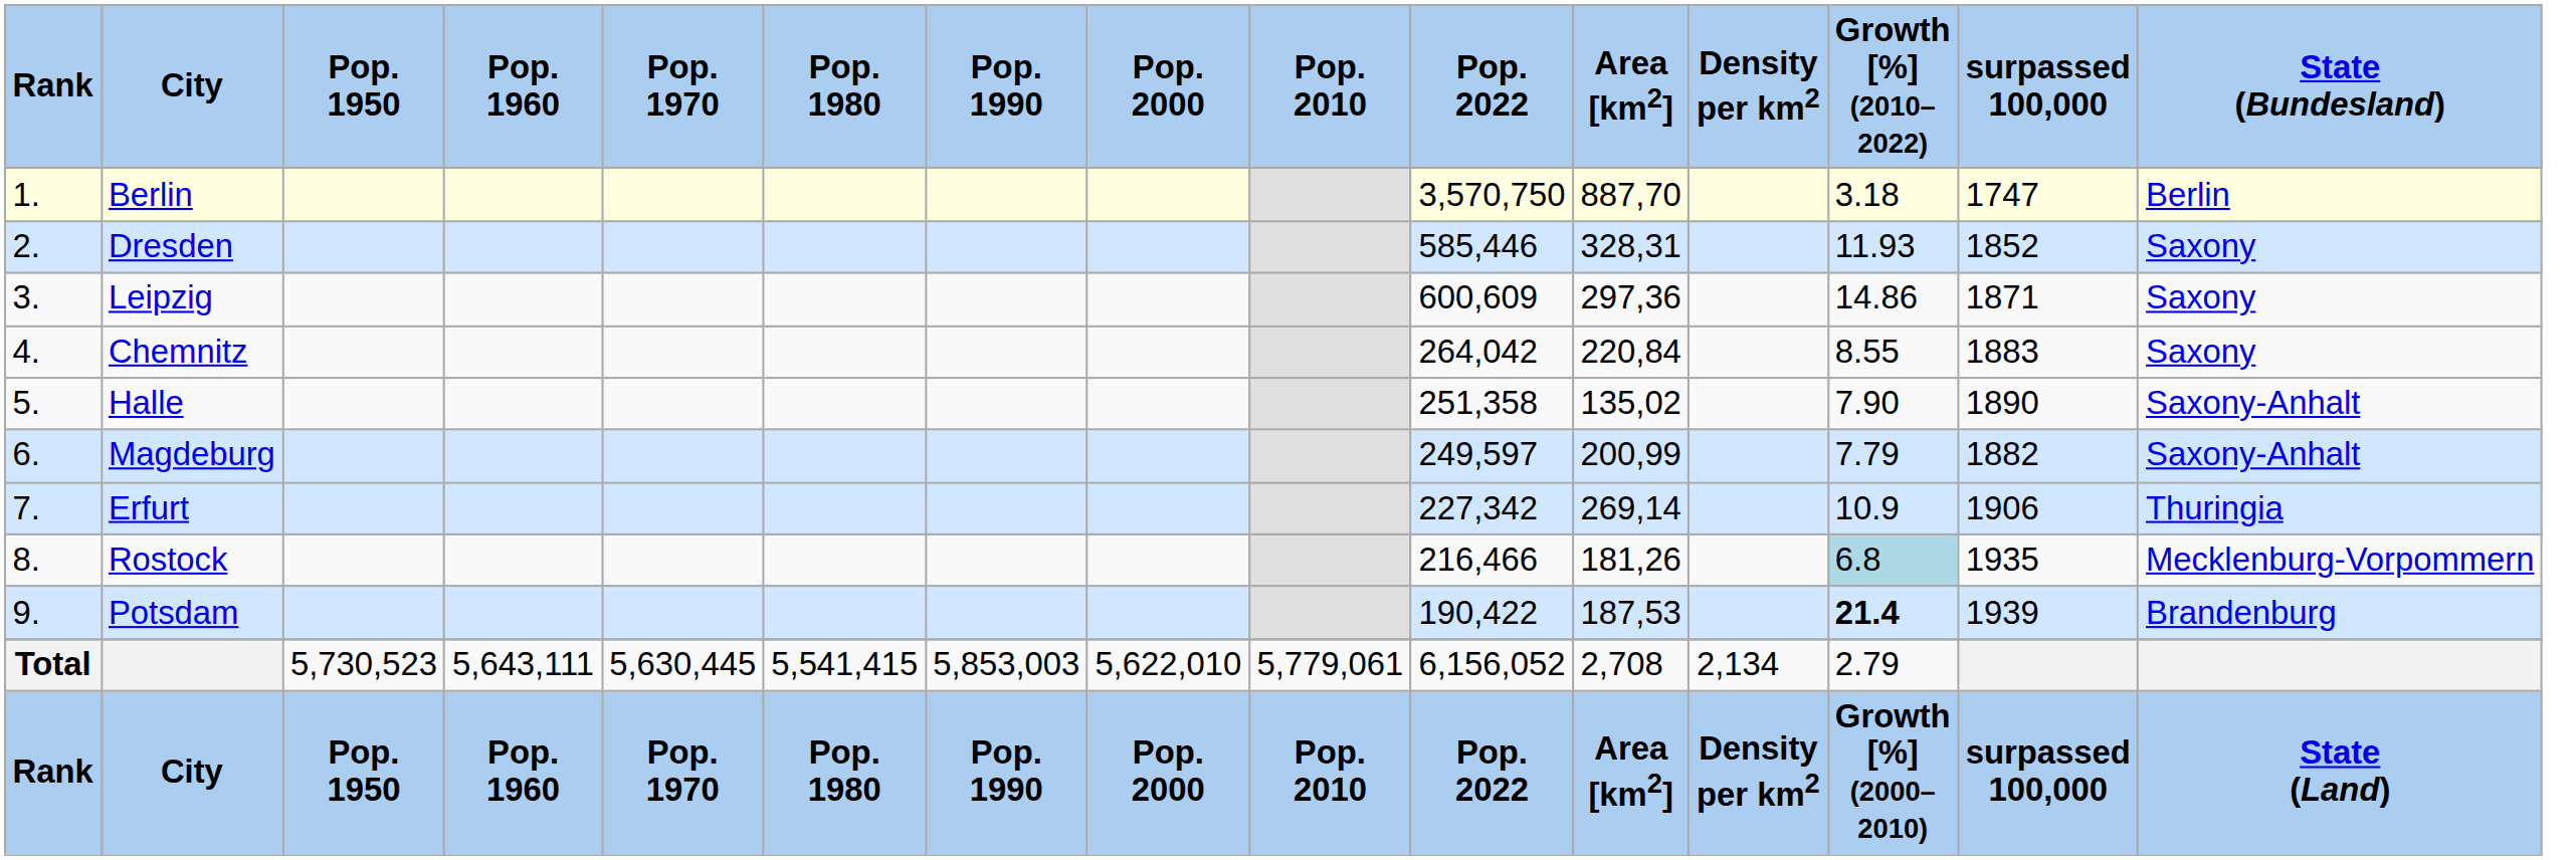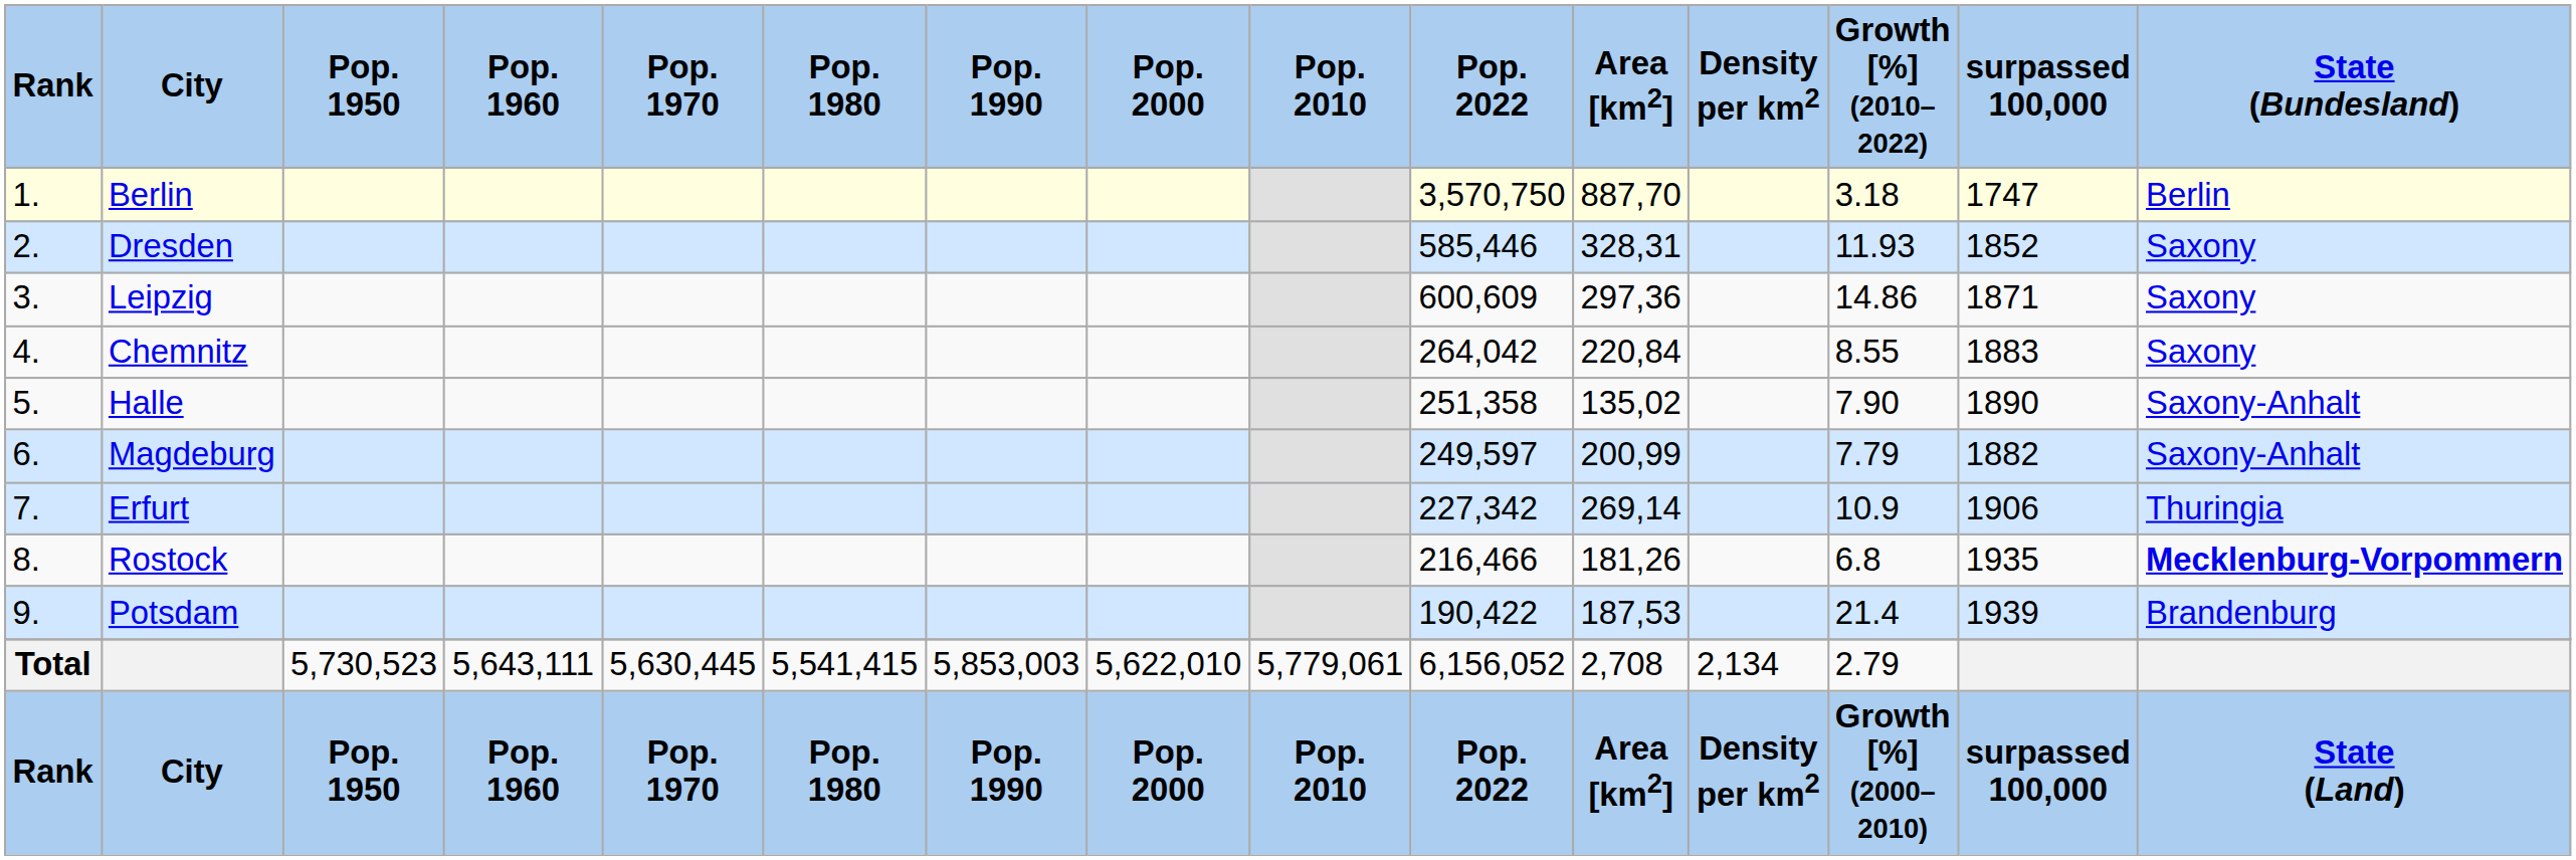Rostock | Growth [%] (2010– 2022): lightblue background -> no background
Rostock | State (Bundesland): normal -> bold
Potsdam | Growth [%] (2010– 2022): bold -> normal
